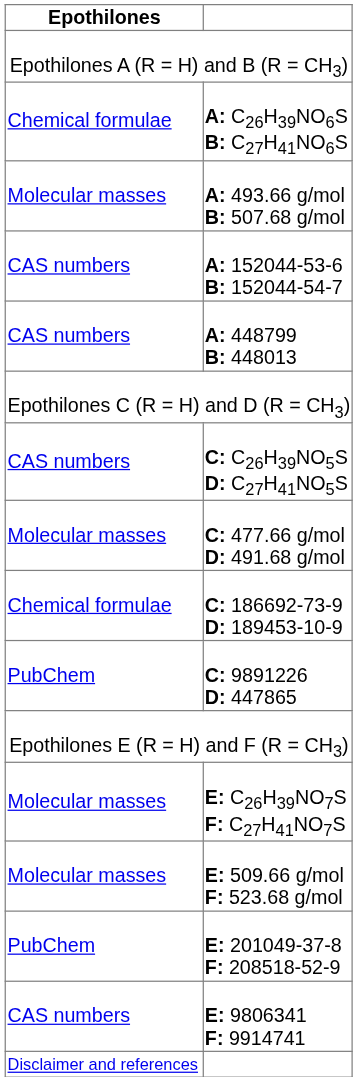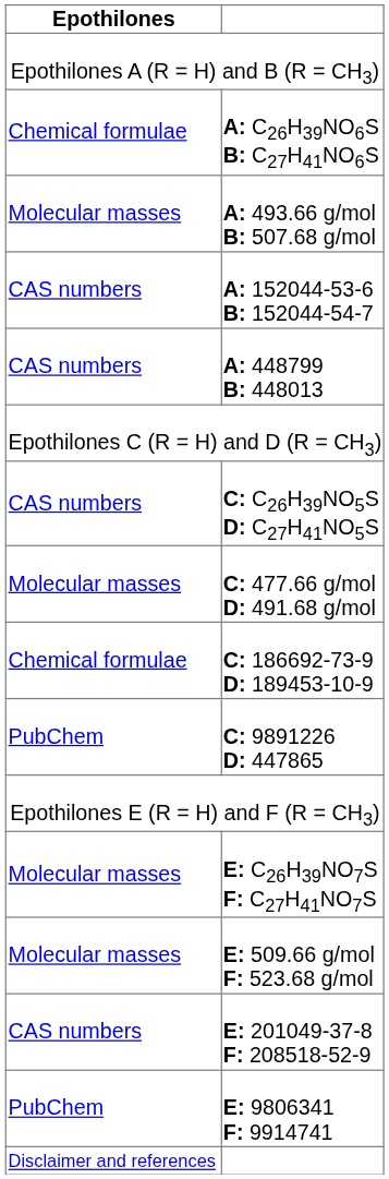E: 201049-37-8 F: 208518-52-9 | Epothilones: PubChem -> CAS numbers
E: 9806341 F: 9914741 | Epothilones: CAS numbers -> PubChem
